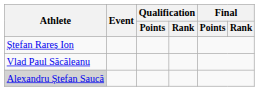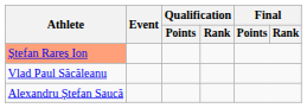Ștefan Rareș Ion | Athlete: no background -> lightsalmon background
Alexandru Ștefan Saucă | Athlete: lightgrey background -> no background
